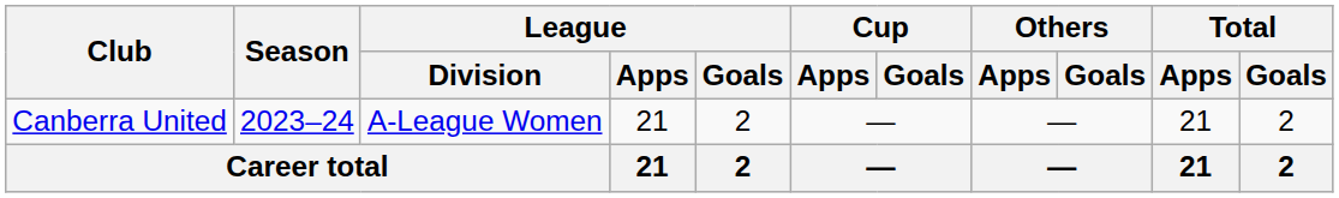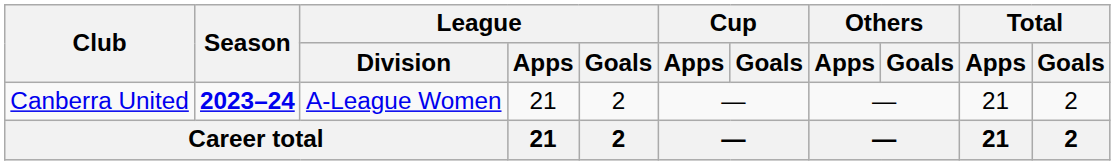Canberra United | Season: normal -> bold
